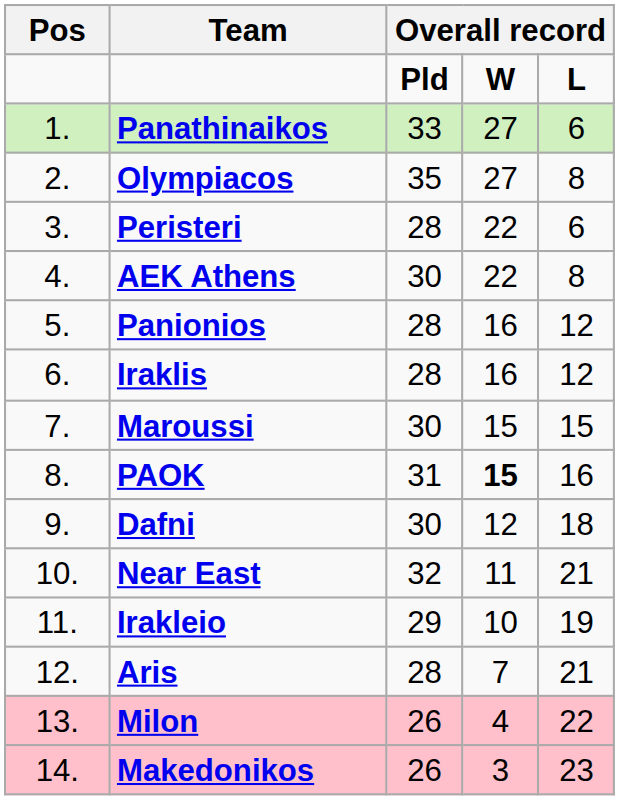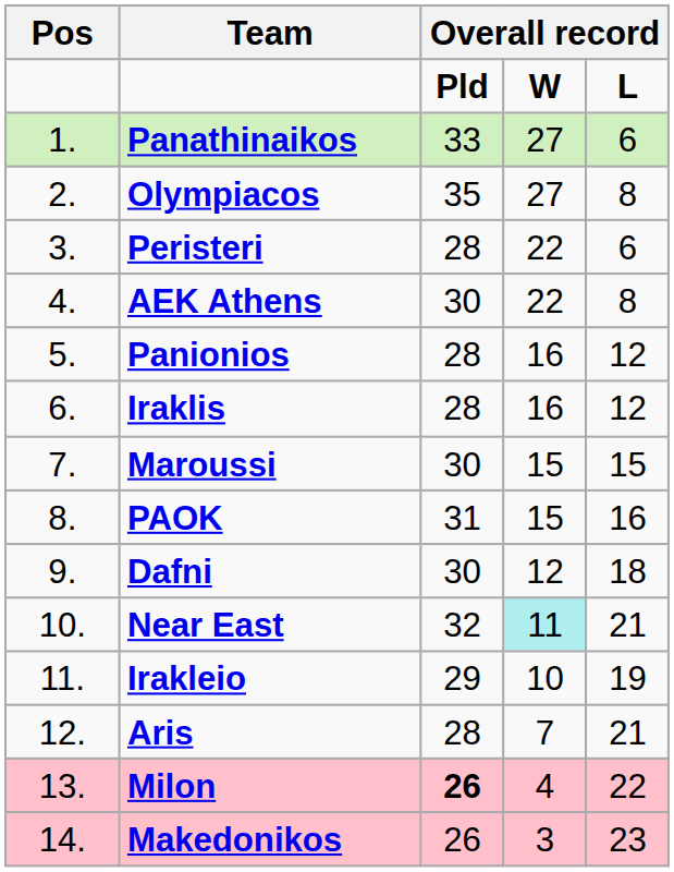PAOK | column 4: bold -> normal
Near East | column 4: no background -> paleturquoise background
Milon | column 3: normal -> bold
